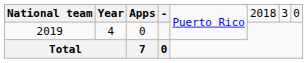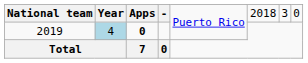2019 | column 2: no background -> lightblue background
2019 | column 3: normal -> bold
